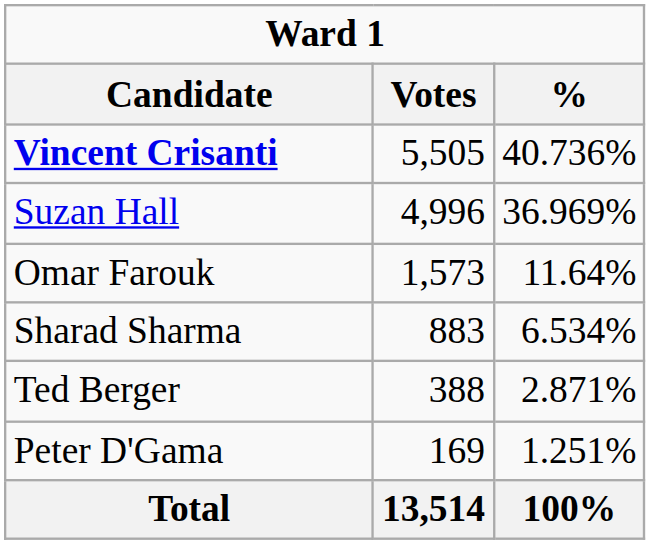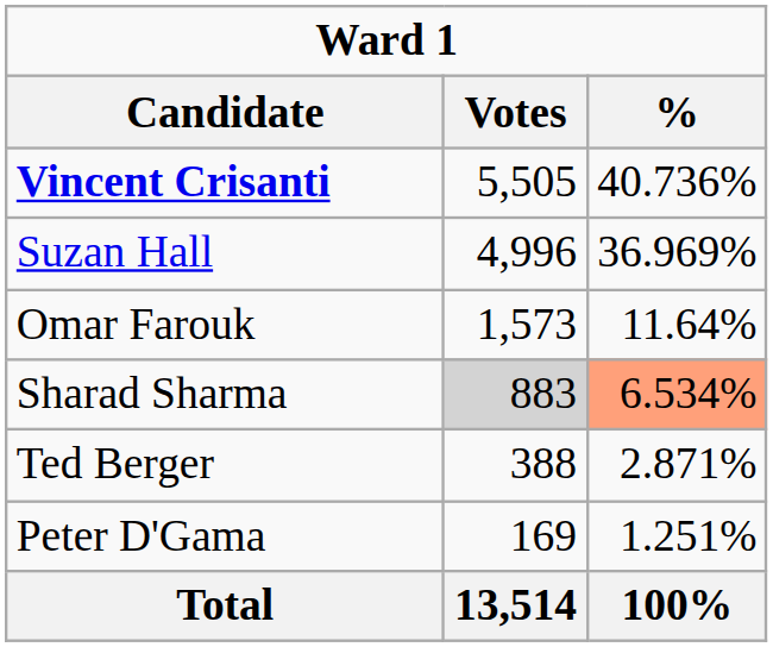Sharad Sharma | Votes: no background -> lightgrey background
Sharad Sharma | %: no background -> lightsalmon background
